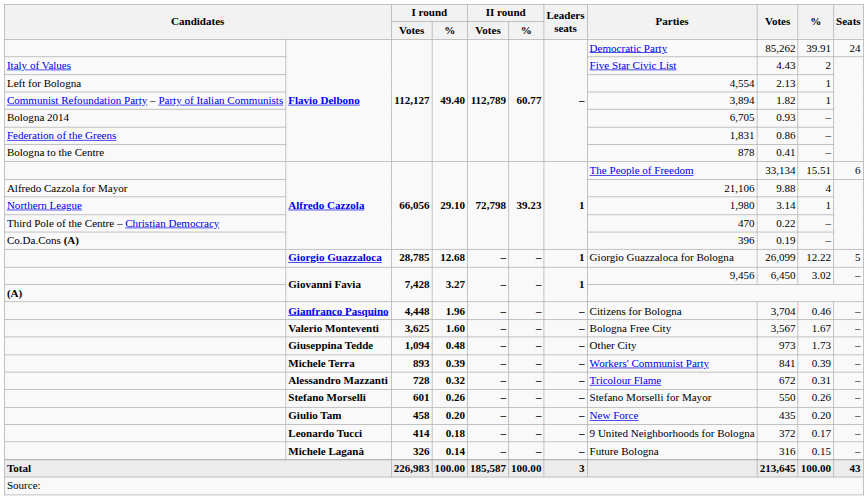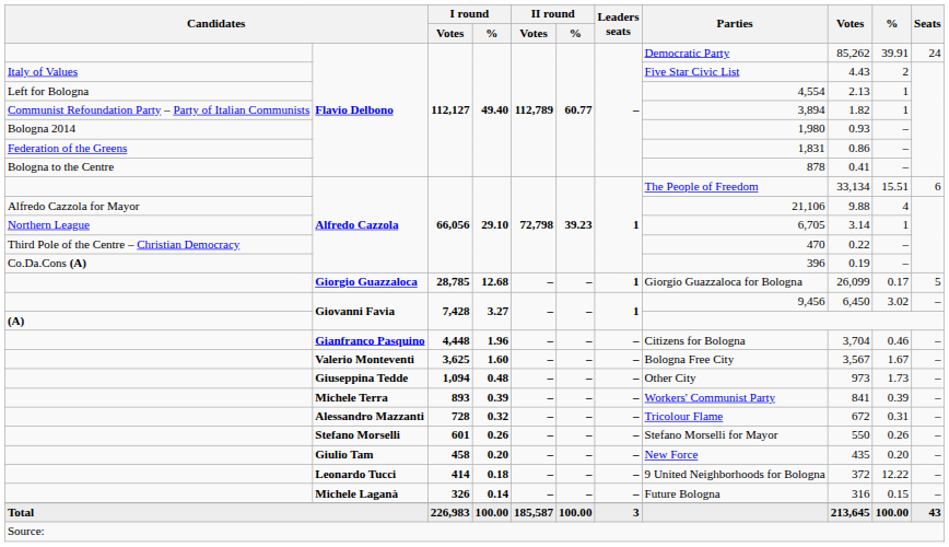Bologna 2014 / Flavio Delbono | Parties: 6,705 -> 1,980
Northern League / Alfredo Cazzola | Parties: 1,980 -> 6,705
Giorgio Guazzaloca | %: 12.22 -> 0.17
Leonardo Tucci | %: 0.17 -> 12.22
